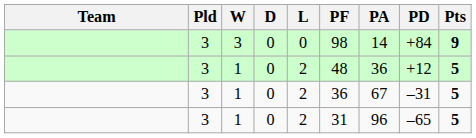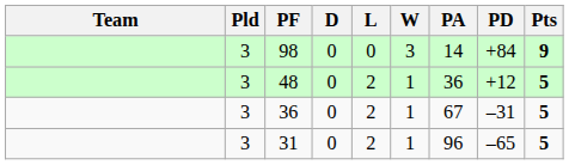columns swapped: W <-> PF
